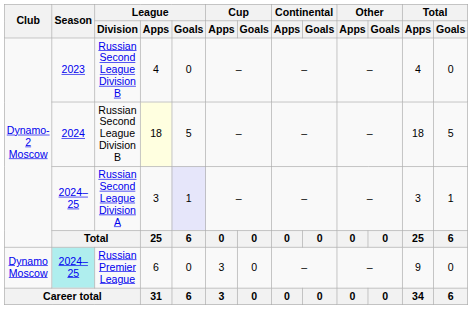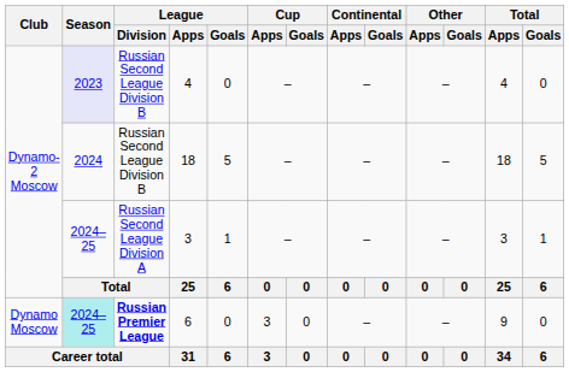row 3 | Season: no background -> lavender background
row 4 | League / Apps: lightyellow background -> no background
row 5 | League / Goals: lavender background -> no background
row 7 | League / Division: normal -> bold
